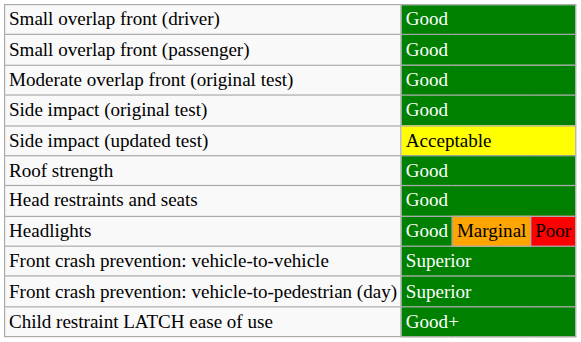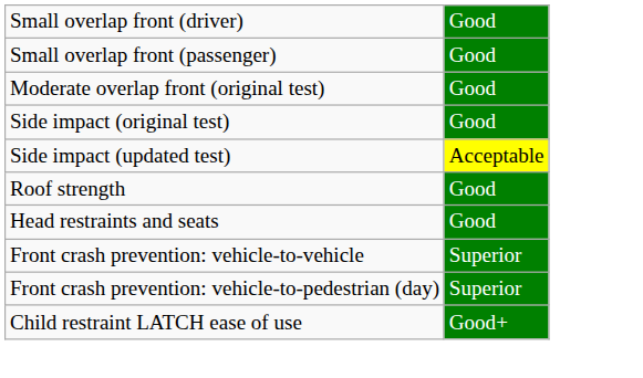- row: Headlights | Good | Marginal | Poor
